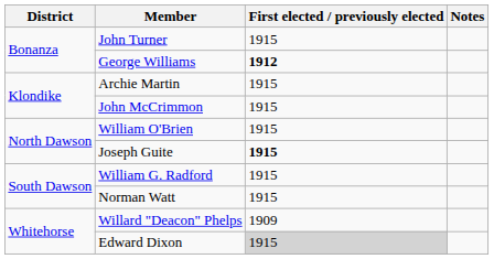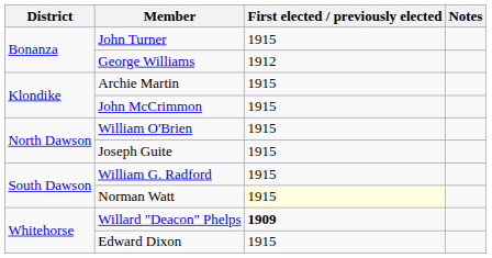George Williams | First elected / previously elected: bold -> normal
Joseph Guite | First elected / previously elected: bold -> normal
Norman Watt | First elected / previously elected: no background -> lightyellow background
Willard "Deacon" Phelps | First elected / previously elected: normal -> bold
Edward Dixon | First elected / previously elected: lightgrey background -> no background
